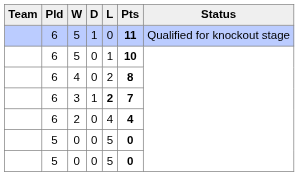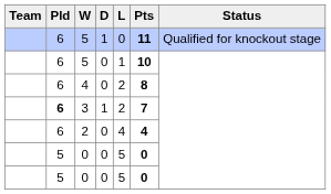3 | Pld: normal -> bold
3 | L: bold -> normal
